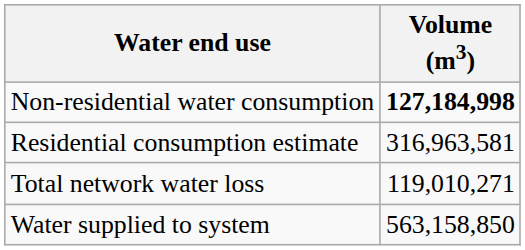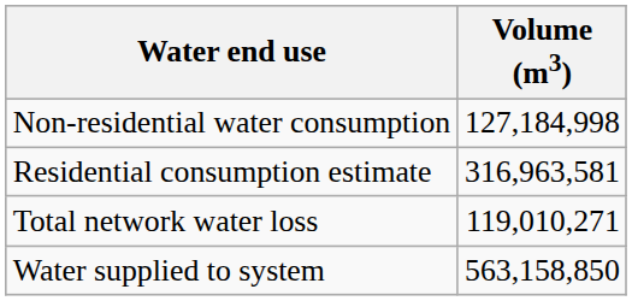Non-residential water consumption | Volume (m3): bold -> normal
